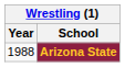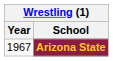Arizona State | Year: 1988 -> 1967
